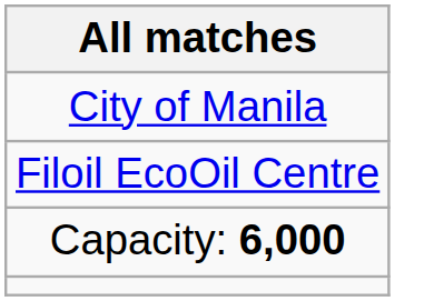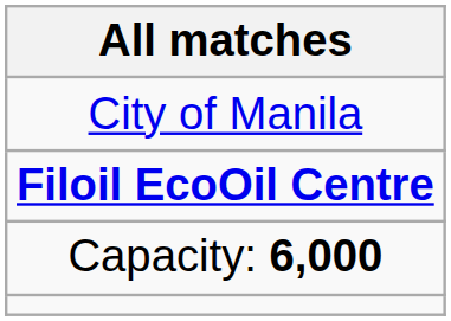row 3 | column 1: normal -> bold
